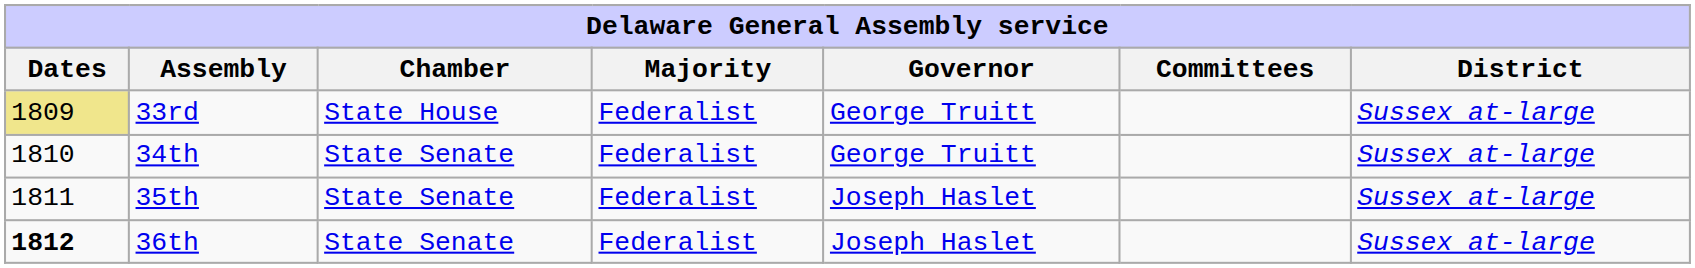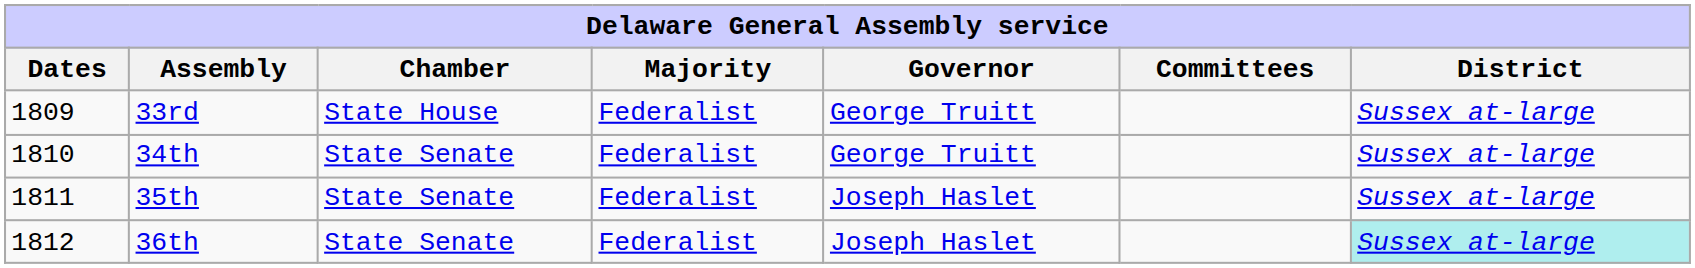33rd | Dates: khaki background -> no background
36th | Dates: bold -> normal
36th | District: no background -> paleturquoise background
